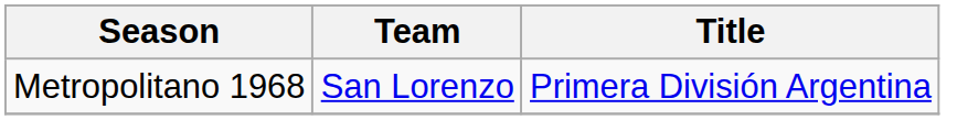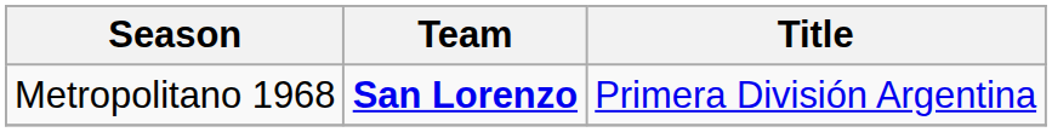Metropolitano 1968 | Team: normal -> bold
